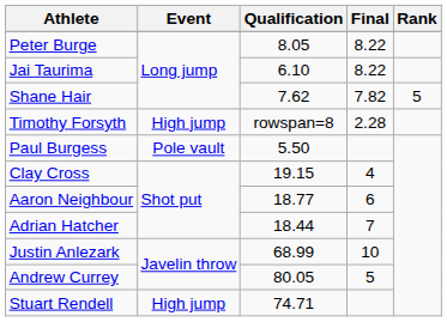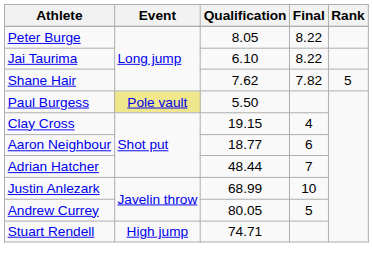- row: Timothy Forsyth | High jump | rowspan=8 | 2.28
Paul Burgess | Event: no background -> khaki background
Adrian Hatcher | Qualification: 18.44 -> 48.44
